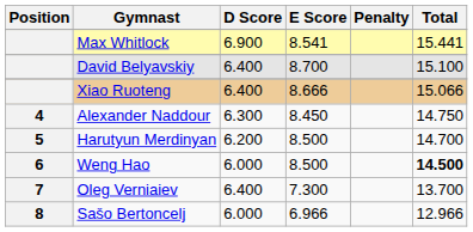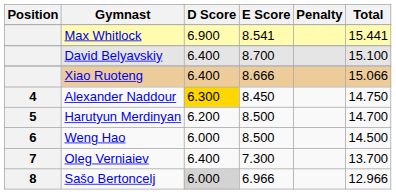Alexander Naddour | D Score: no background -> gold background
Weng Hao | Total: bold -> normal
Sašo Bertoncelj | D Score: no background -> lightgrey background
